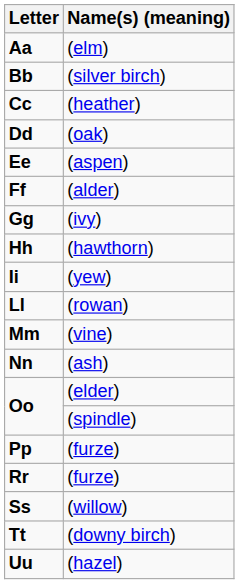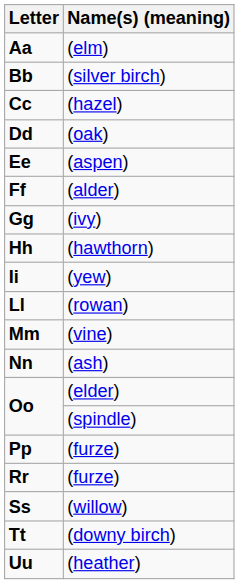row 4 | Name(s) (meaning): (heather) -> (hazel)
row 20 | Name(s) (meaning): (hazel) -> (heather)
